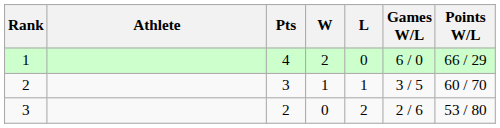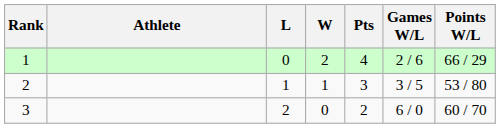columns swapped: Pts <-> L
row 2 | Games W/L: 6 / 0 -> 2 / 6
row 3 | Points W/L: 60 / 70 -> 53 / 80
row 4 | Games W/L: 2 / 6 -> 6 / 0
row 4 | Points W/L: 53 / 80 -> 60 / 70
